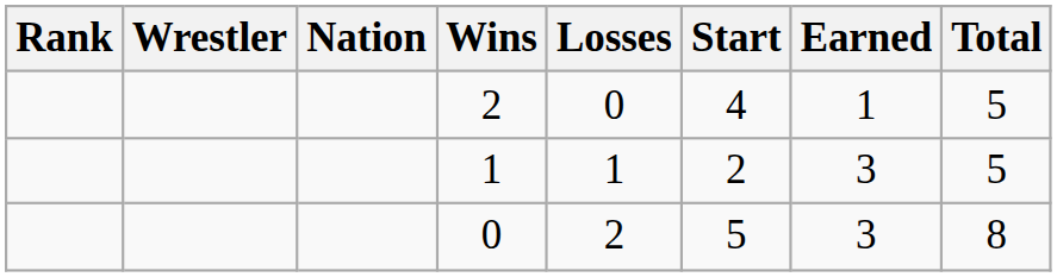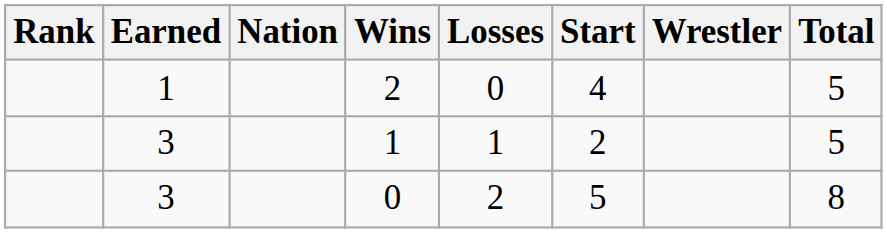columns swapped: Wrestler <-> Earned
